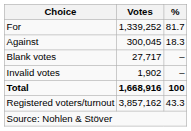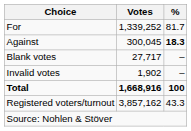Against | %: normal -> bold
